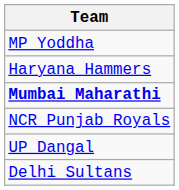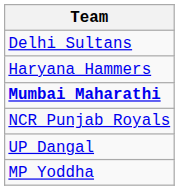row 2 | column 1: MP Yoddha -> Delhi Sultans
row 7 | column 1: Delhi Sultans -> MP Yoddha
